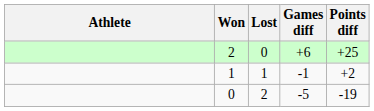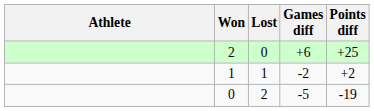row 3 | Games diff: -1 -> -2
